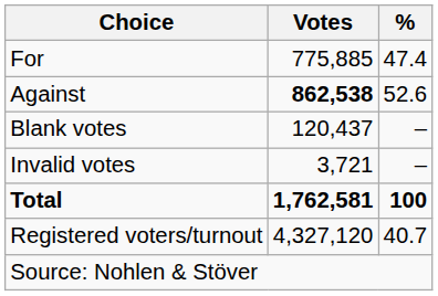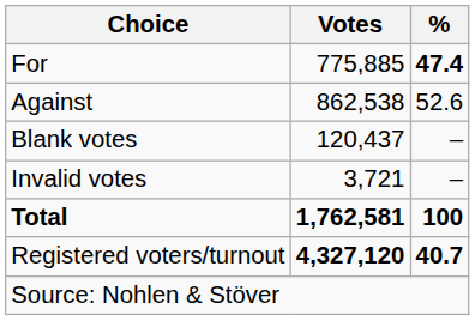For | %: normal -> bold
Against | Votes: bold -> normal
Registered voters/turnout | Votes: normal -> bold
Registered voters/turnout | %: normal -> bold
